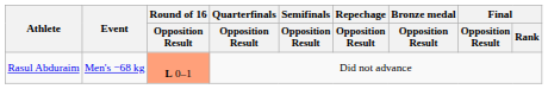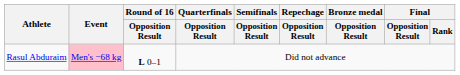Rasul Abduraim | Event: no background -> pink background
Rasul Abduraim | Round of 16 / Opposition Result: lightsalmon background -> no background
